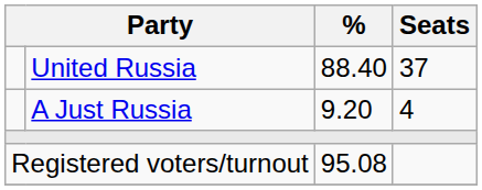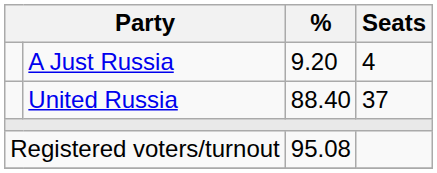rows swapped: United Russia <-> A Just Russia
